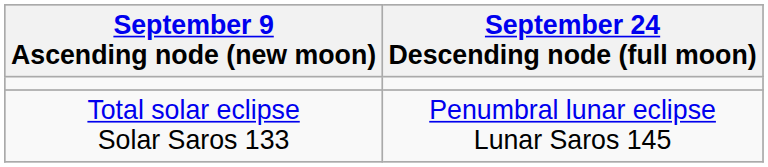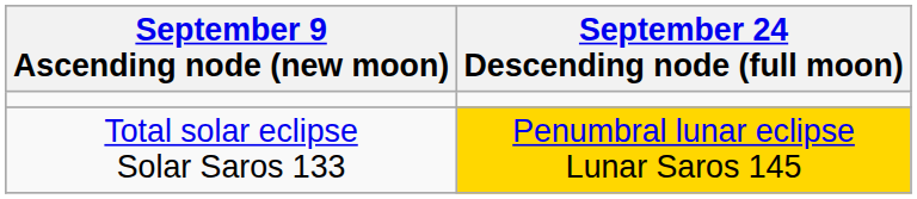row 3 | September 24 Descending node (full moon): no background -> gold background
